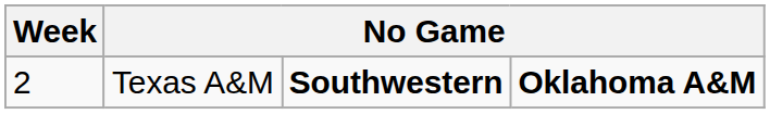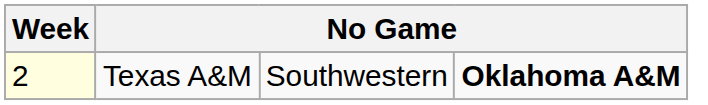Texas A&M | Week: no background -> lightyellow background
Texas A&M | column 3: bold -> normal
